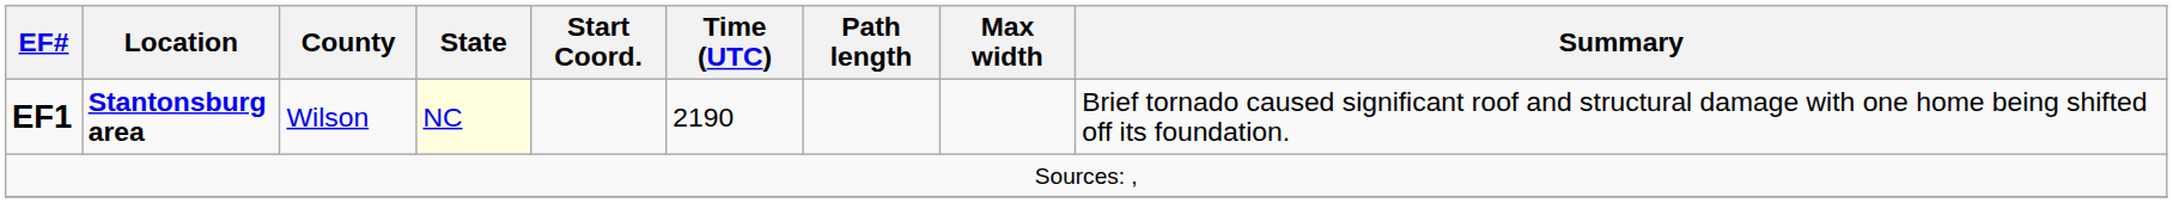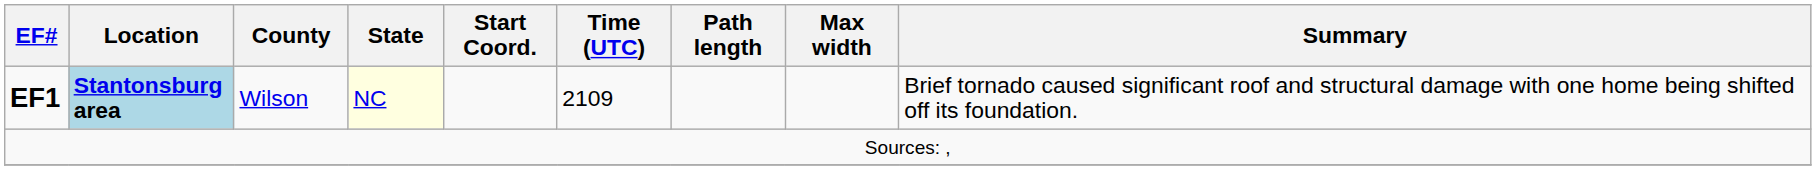EF1 | Location: no background -> lightblue background
EF1 | Time (UTC): 2190 -> 2109
